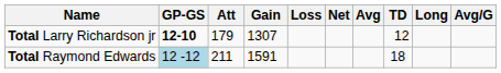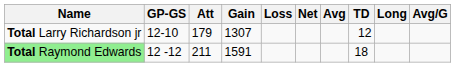row 2 | GP-GS: bold -> normal
row 3 | Name: no background -> lightgreen background
row 3 | GP-GS: lightblue background -> no background
